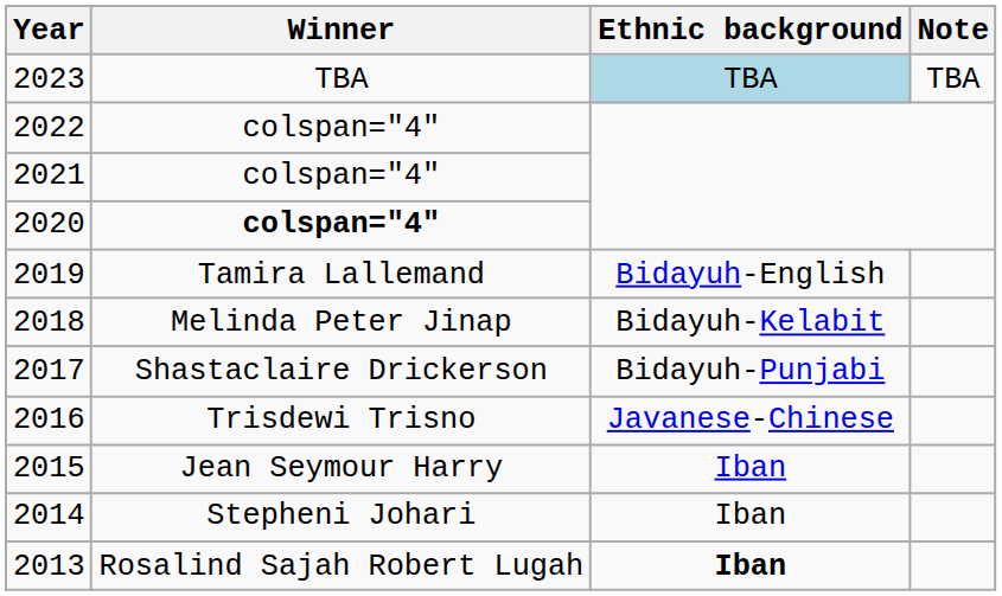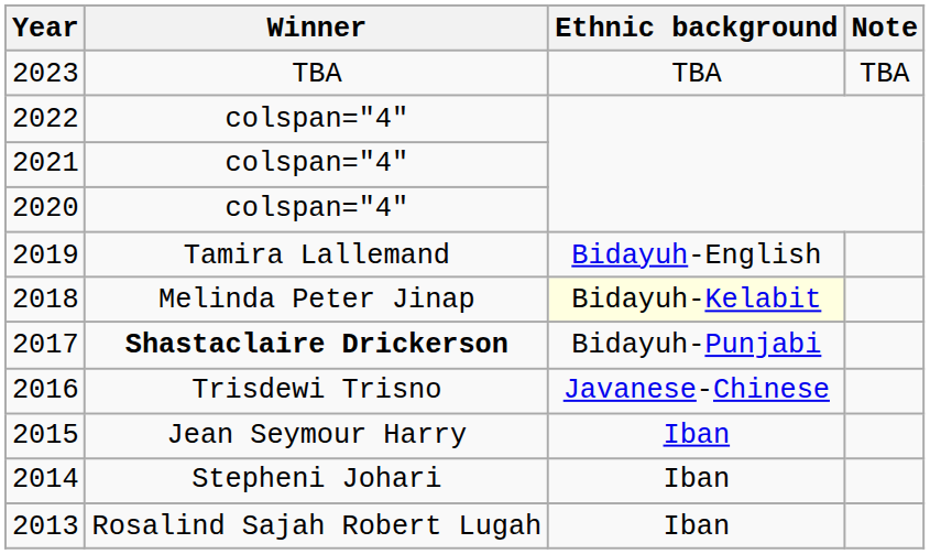2023 | Ethnic background: lightblue background -> no background
2020 | Winner: bold -> normal
2018 | Ethnic background: no background -> lightyellow background
2017 | Winner: normal -> bold
2013 | Ethnic background: bold -> normal
